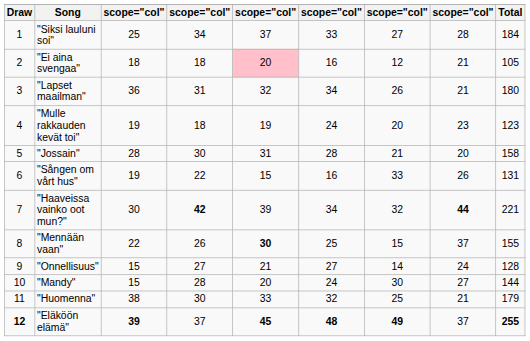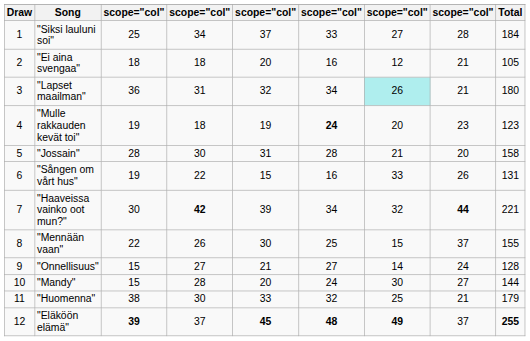"Ei aina svengaa" | column 5: pink background -> no background
"Lapset maailman" | column 7: no background -> paleturquoise background
"Mulle rakkauden kevät toi" | column 6: normal -> bold
"Mennään vaan" | column 5: bold -> normal
"Eläköön elämä" | Draw: bold -> normal
